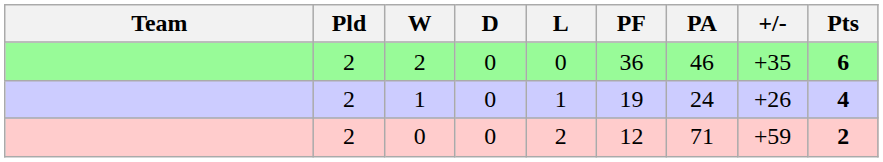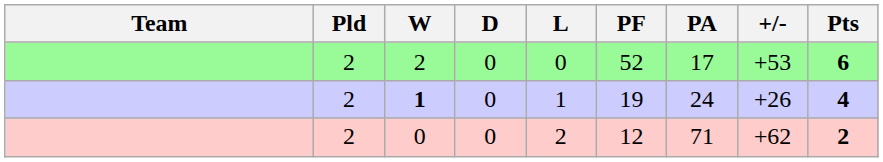row 2 | PF: 36 -> 52
row 2 | PA: 46 -> 17
row 2 | +/-: +35 -> +53
row 3 | W: normal -> bold
row 4 | +/-: +59 -> +62
